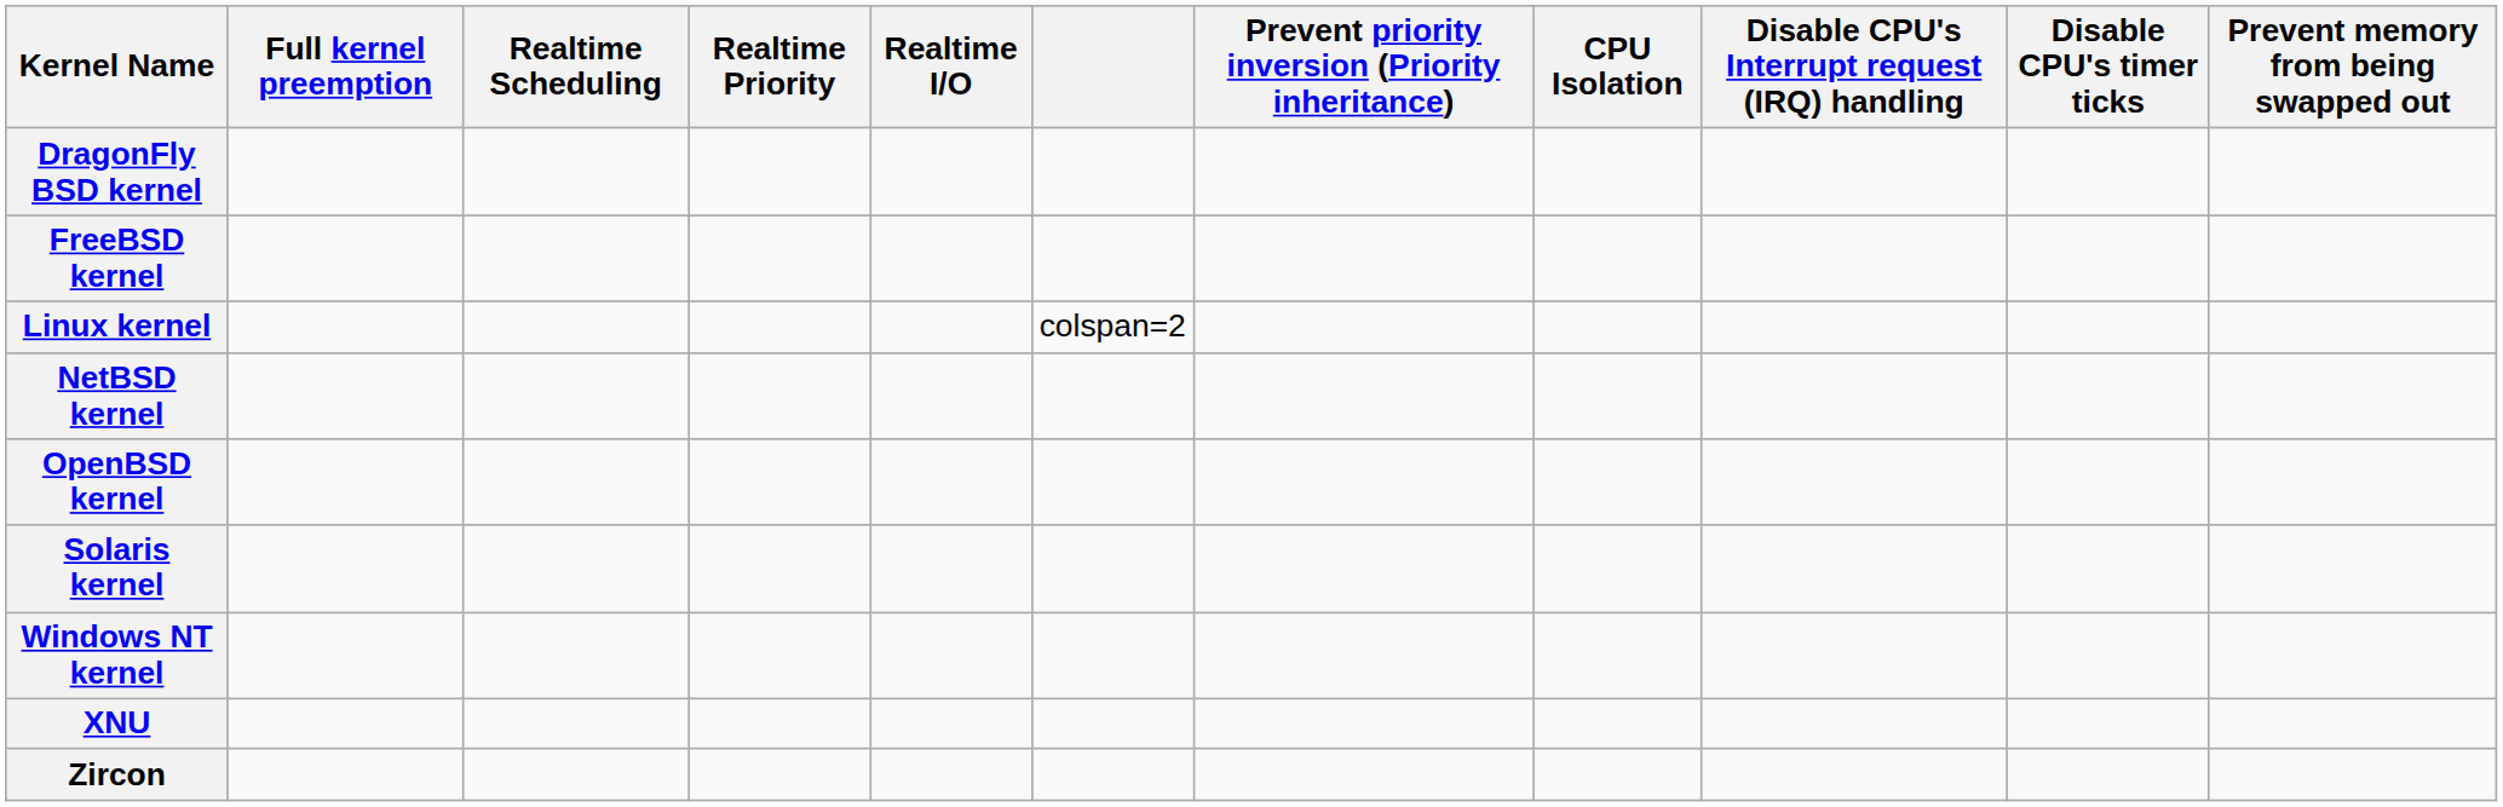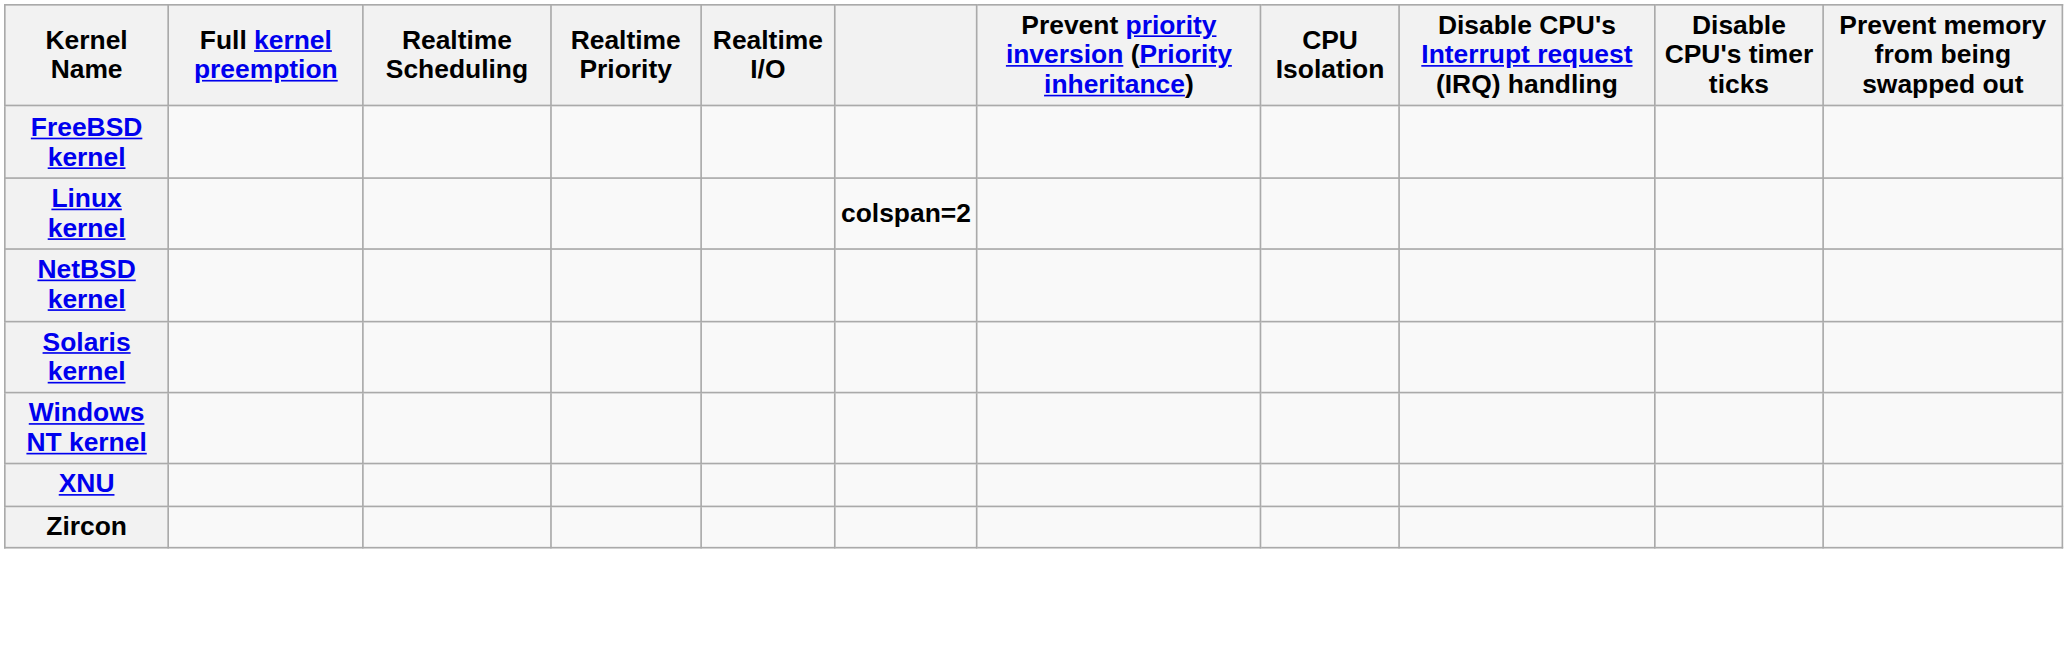- row: DragonFly BSD kernel
Linux kernel | column 6: normal -> bold
- row: OpenBSD kernel
